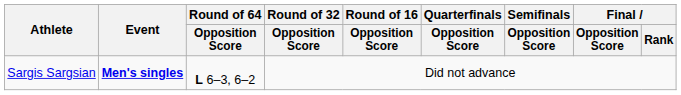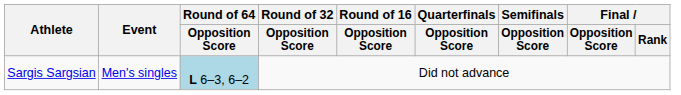Sargis Sargsian | Event: bold -> normal
Sargis Sargsian | Round of 64 / Opposition Score: no background -> lightblue background
